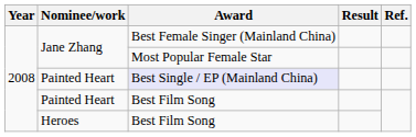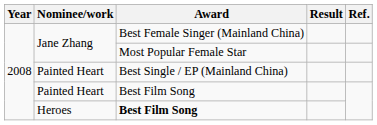Best Single / EP (Mainland China) | Award: lavender background -> no background
Heroes / Best Film Song | Award: normal -> bold
